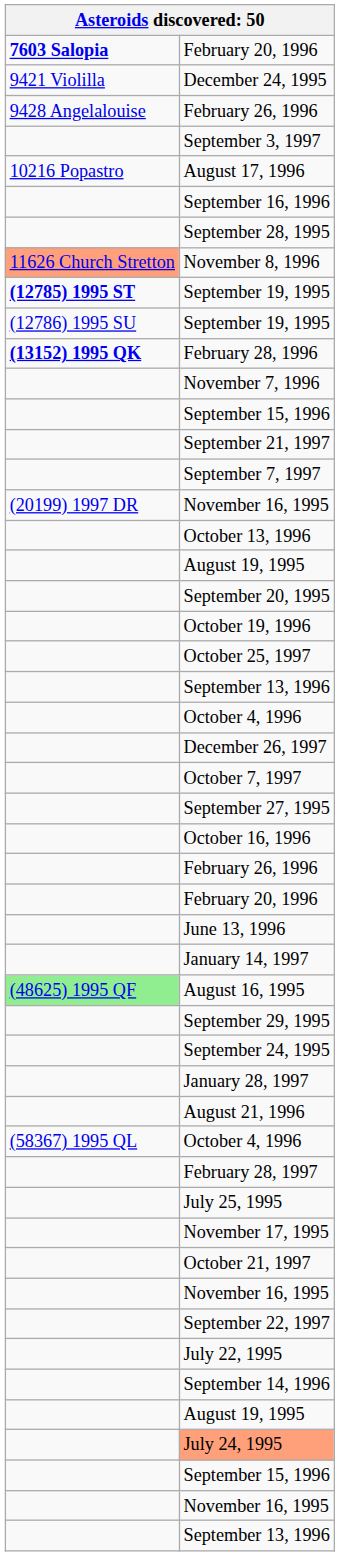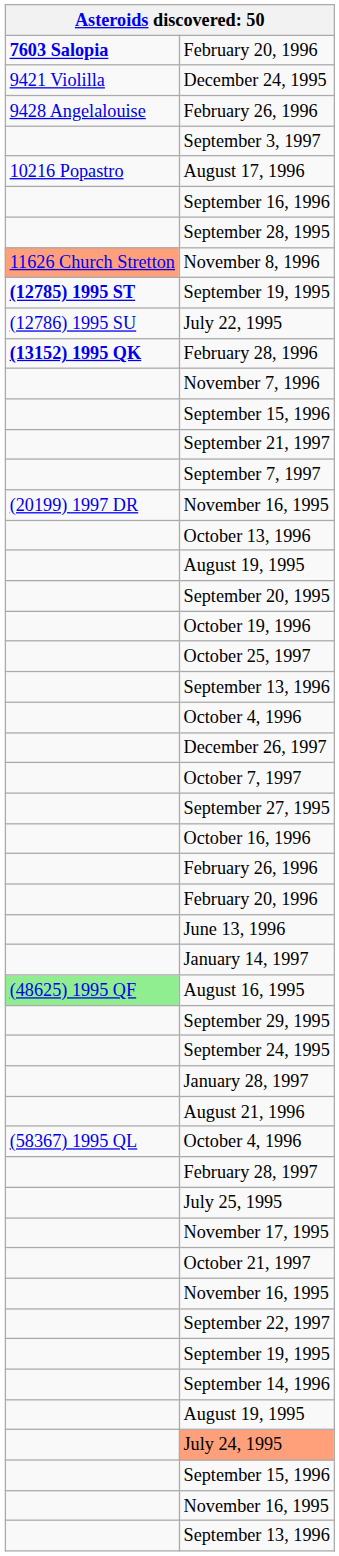row 11 | column 2: September 19, 1995 -> July 22, 1995
row 45 | column 2: July 22, 1995 -> September 19, 1995
